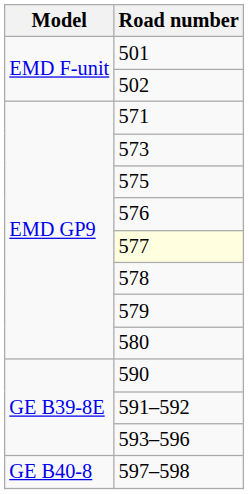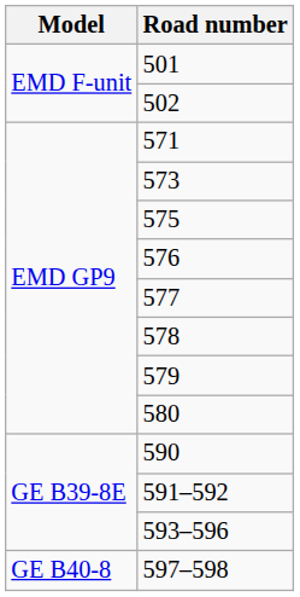577 | Road number: lightyellow background -> no background
